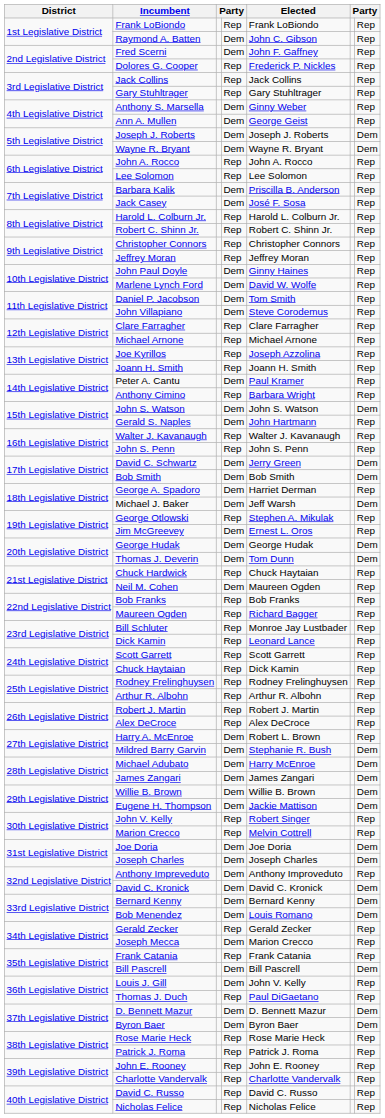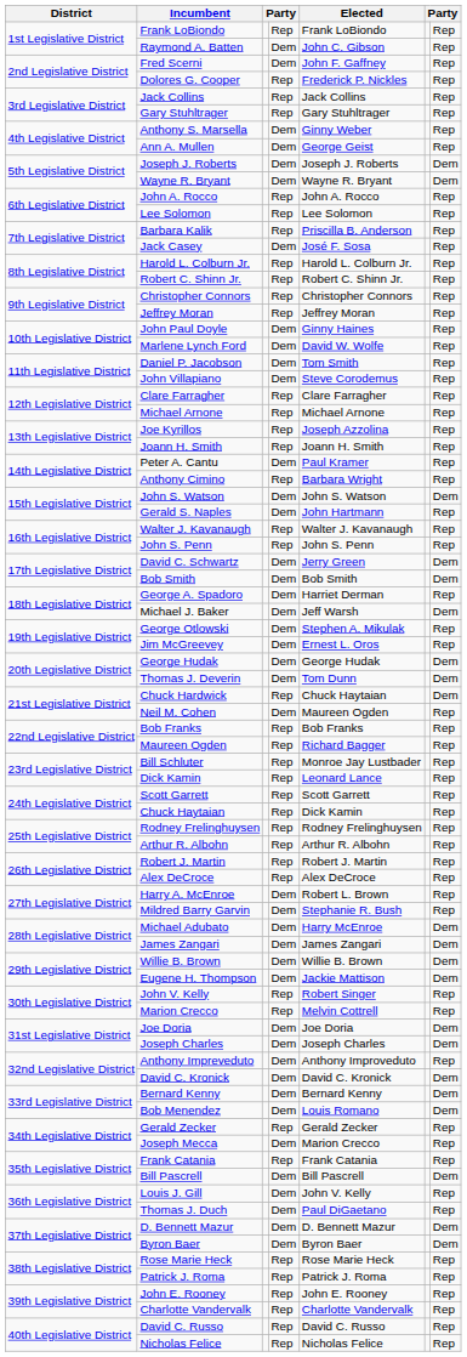Barbara Kalik | column 4: Dem -> Rep
George Otlowski | column 4: Rep -> Dem
Chuck Hardwick | column 7: Rep -> Dem
Mildred Barry Garvin | column 7: Dem -> Rep
Thomas J. Duch | column 4: Rep -> Dem
